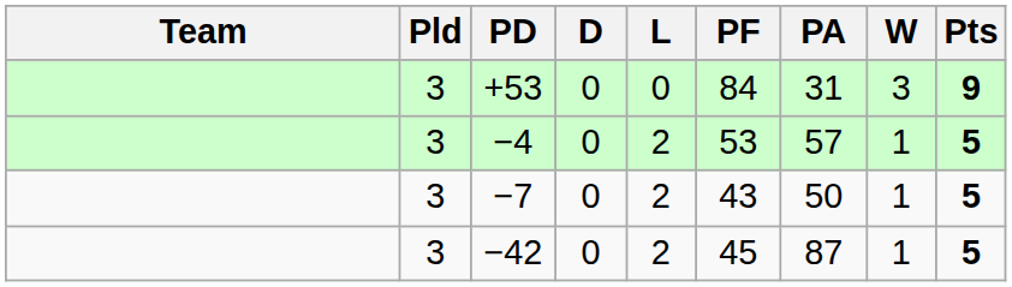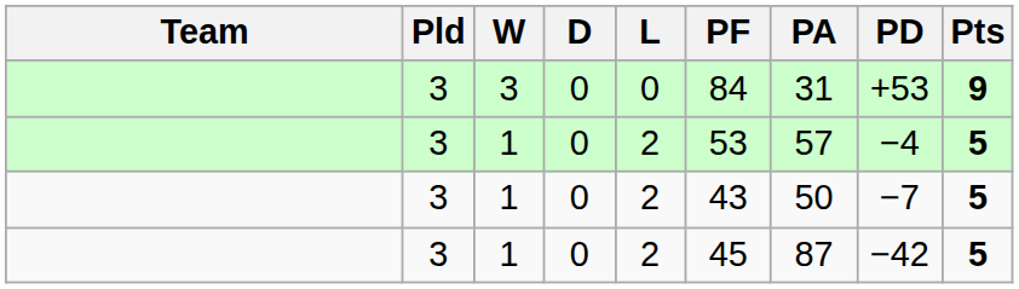columns swapped: W <-> PD
